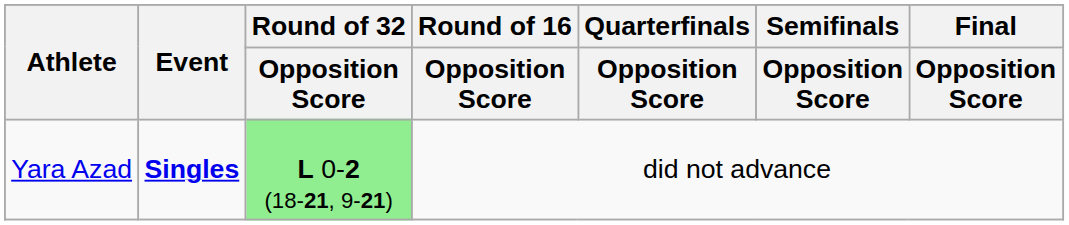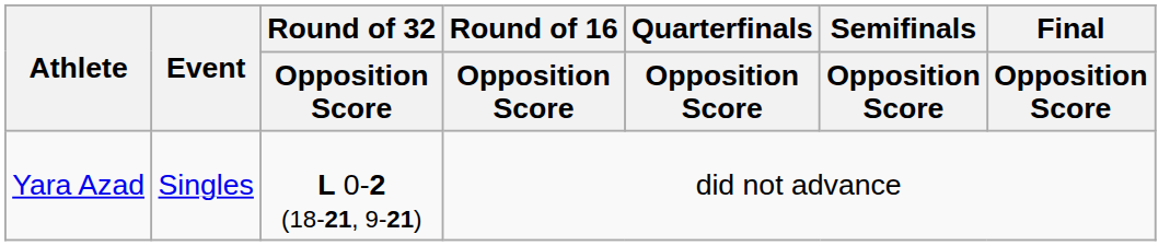Yara Azad | Event: bold -> normal
Yara Azad | Round of 32 / Opposition Score: lightgreen background -> no background
